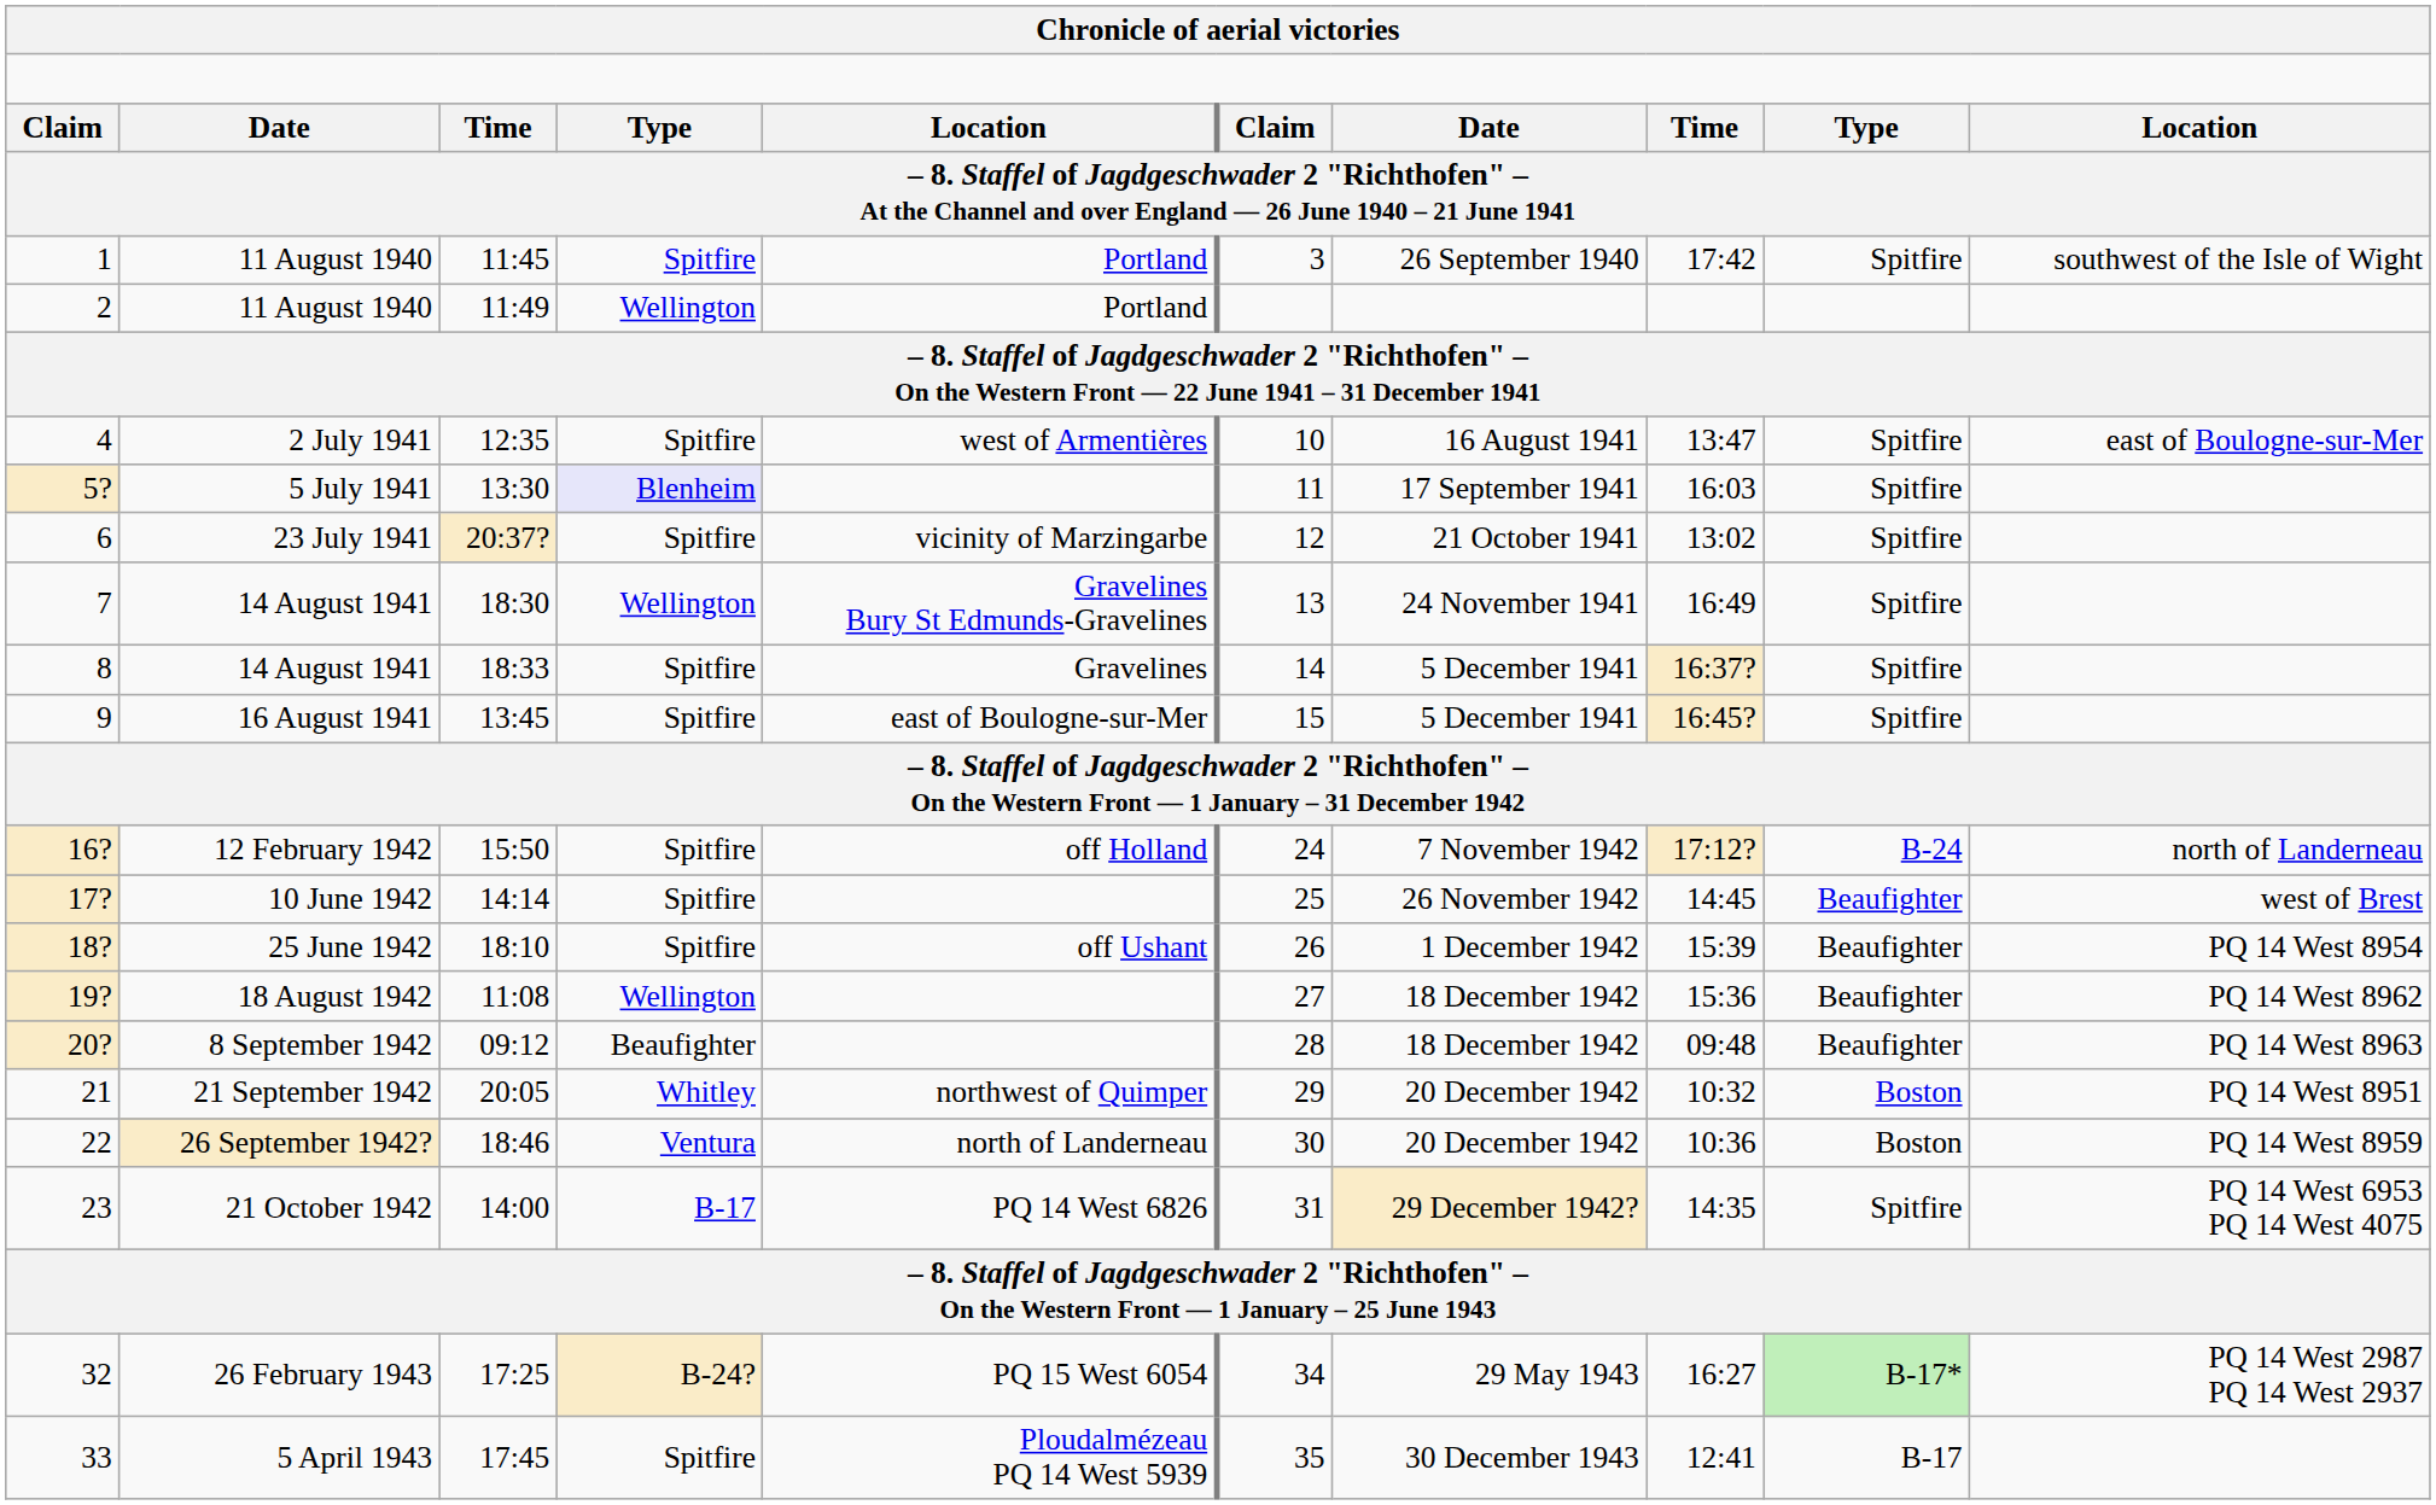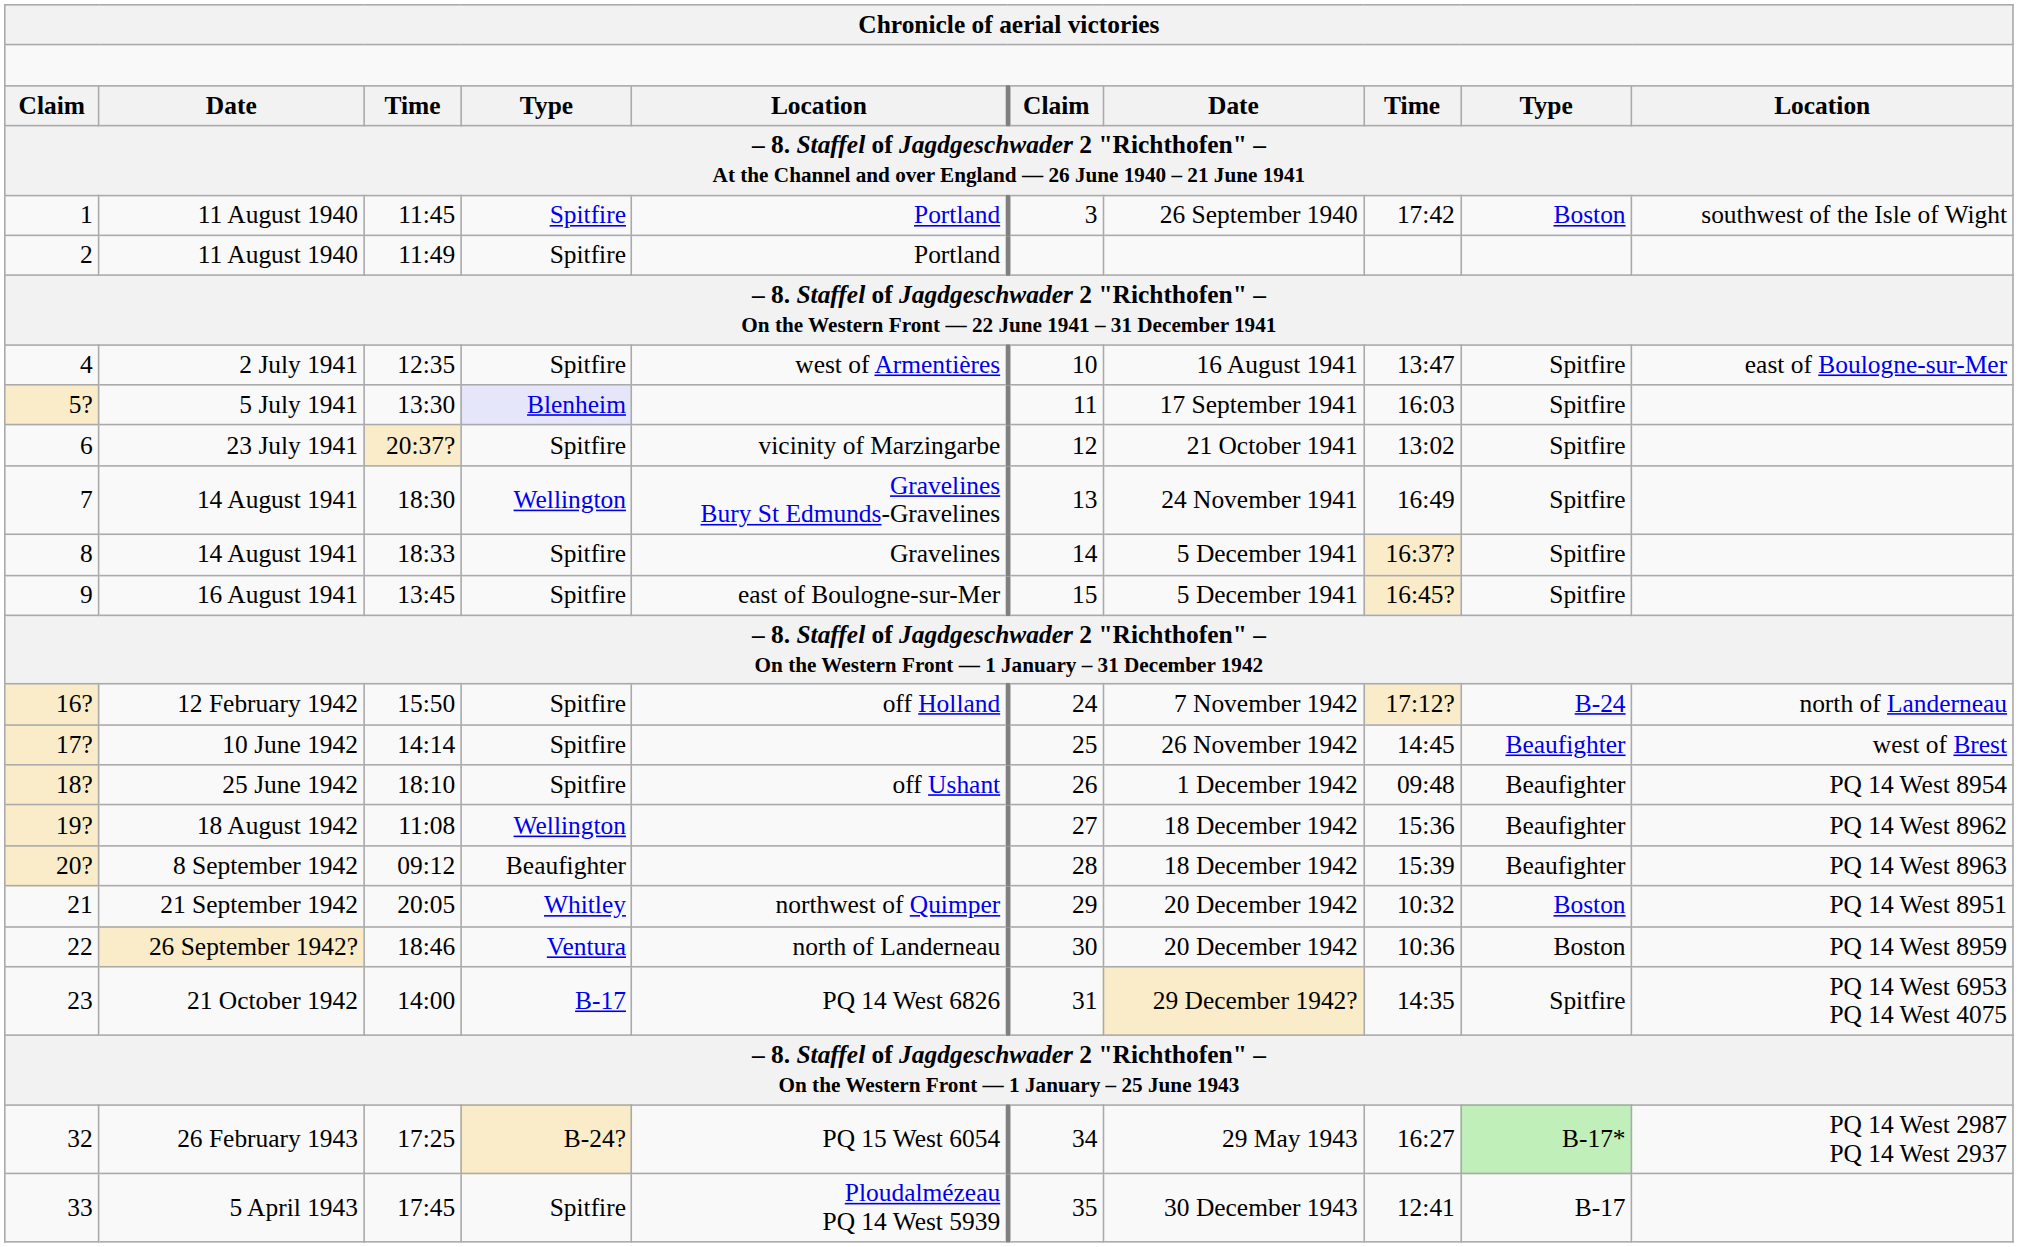1 | column 9: Spitfire -> Boston
2 | column 4: Wellington -> Spitfire
18? | column 8: 15:39 -> 09:48
20? | column 8: 09:48 -> 15:39
